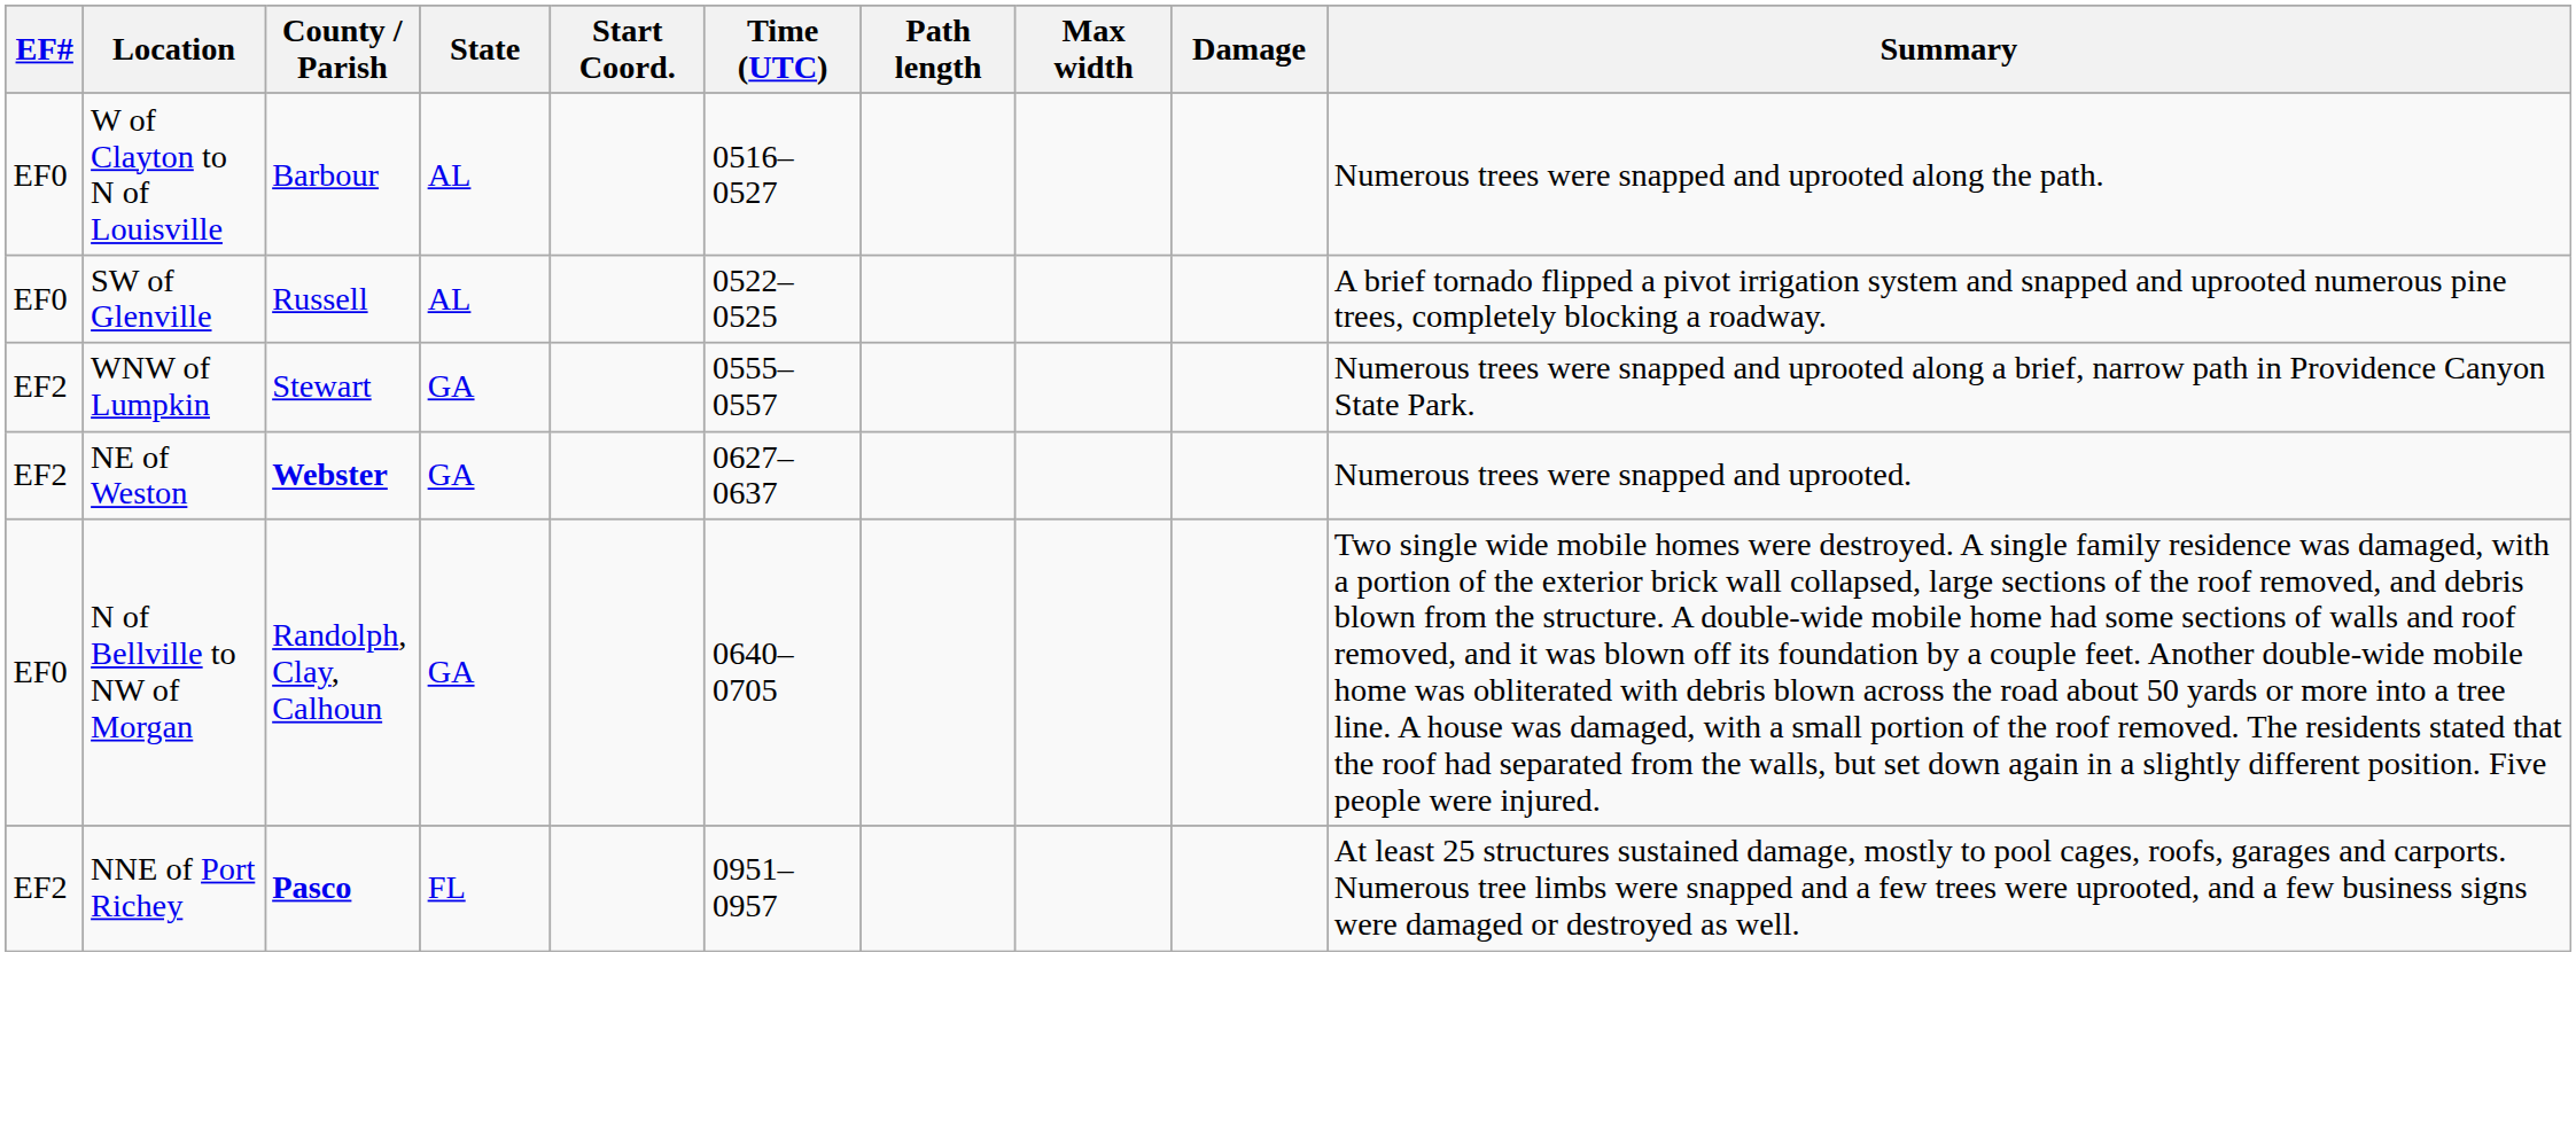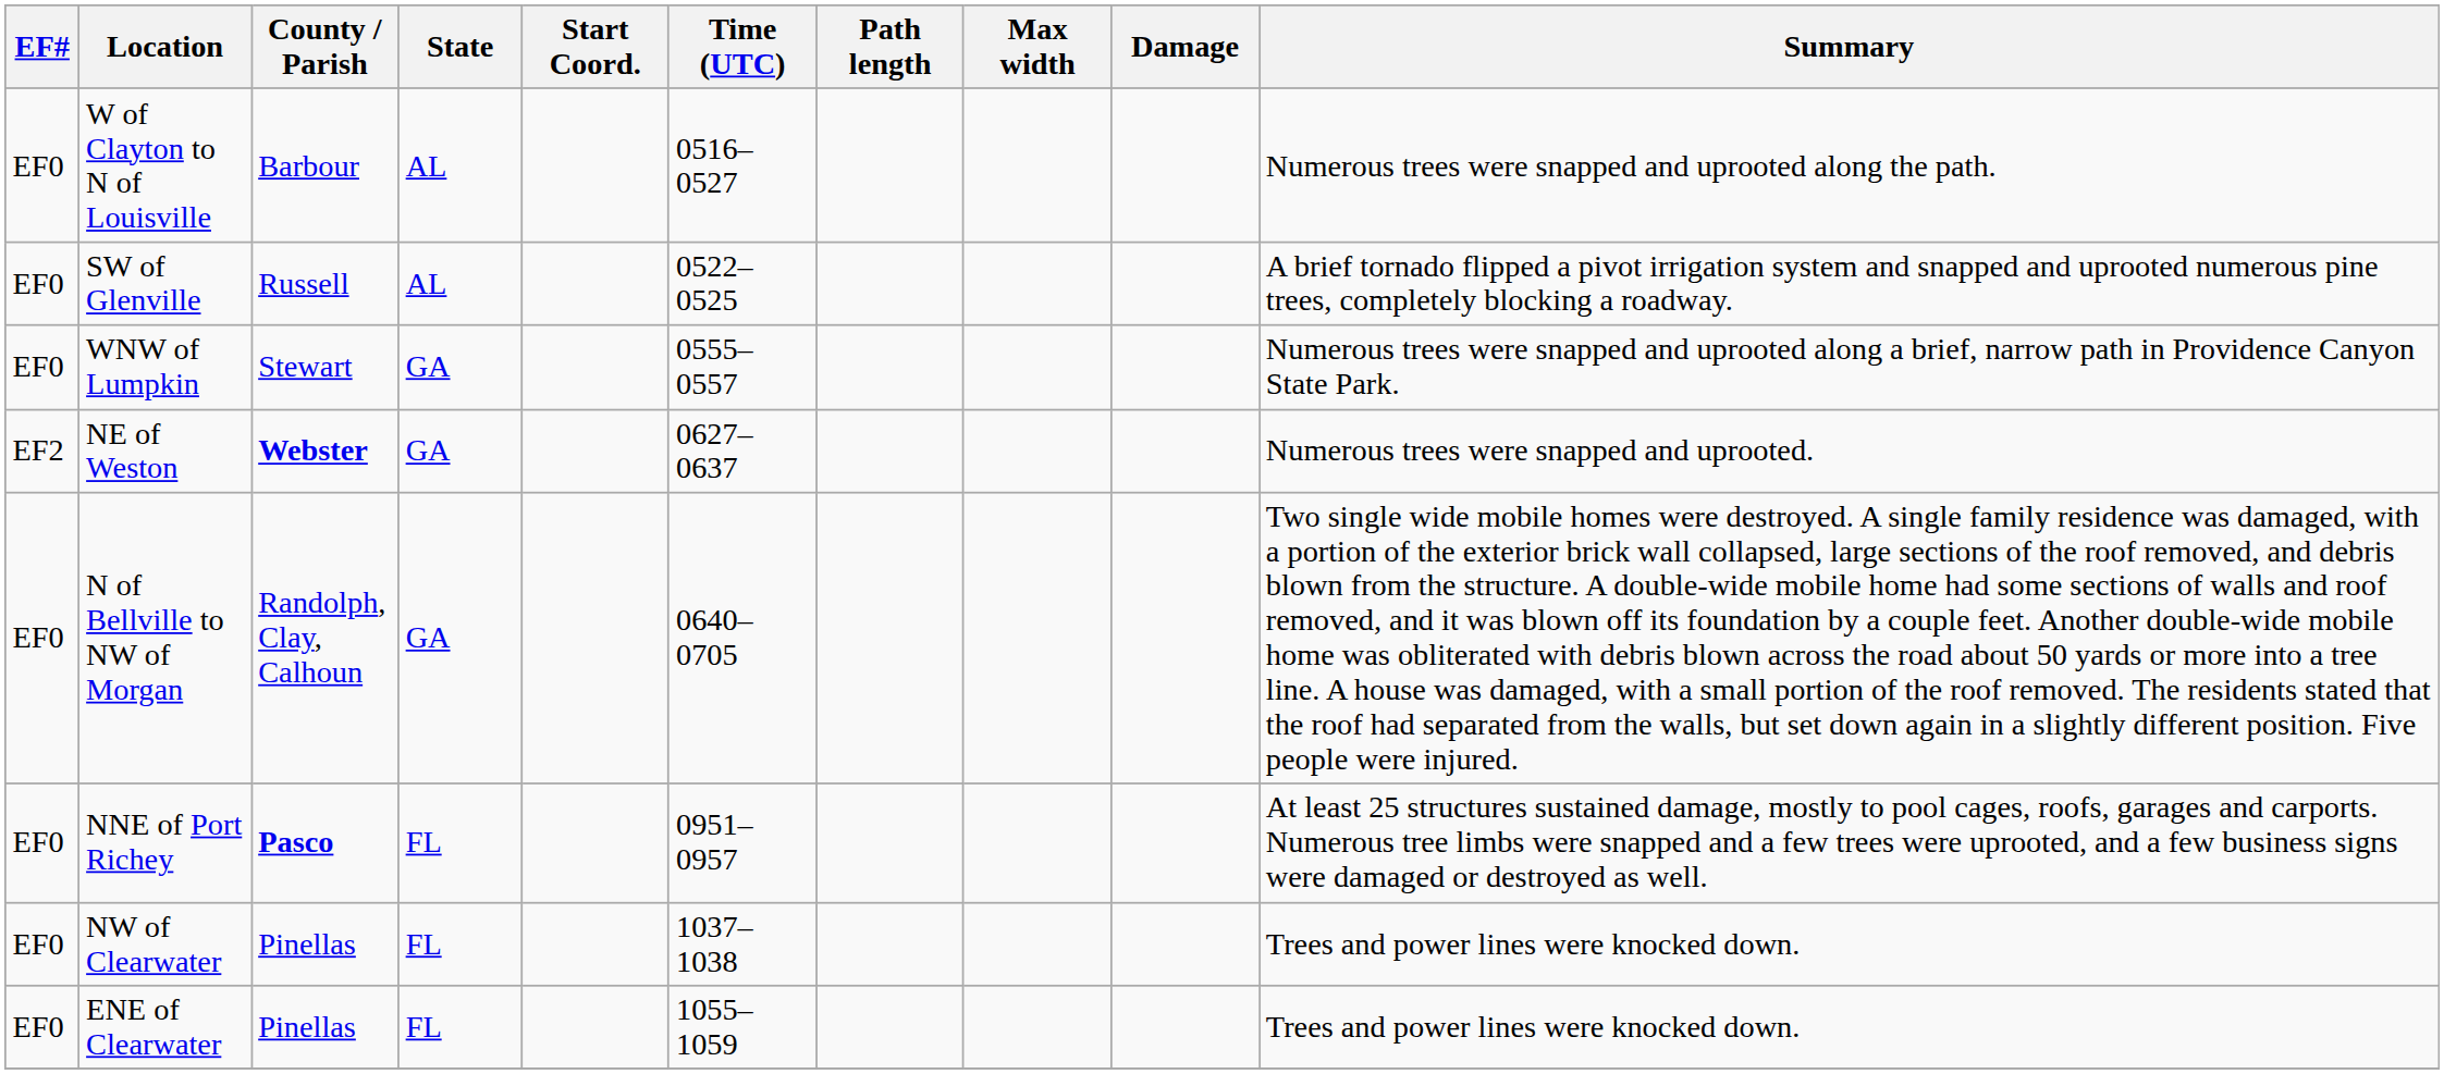WNW of Lumpkin | EF#: EF2 -> EF0
NNE of Port Richey | EF#: EF2 -> EF0
+ row: EF0 | NW of Clearwater | Pinellas | FL | 1037–1038 | Trees and power lines were knocked down.
+ row: EF0 | ENE of Clearwater | Pinellas | FL | 1055–1059 | Trees and power lines were knocked down.
